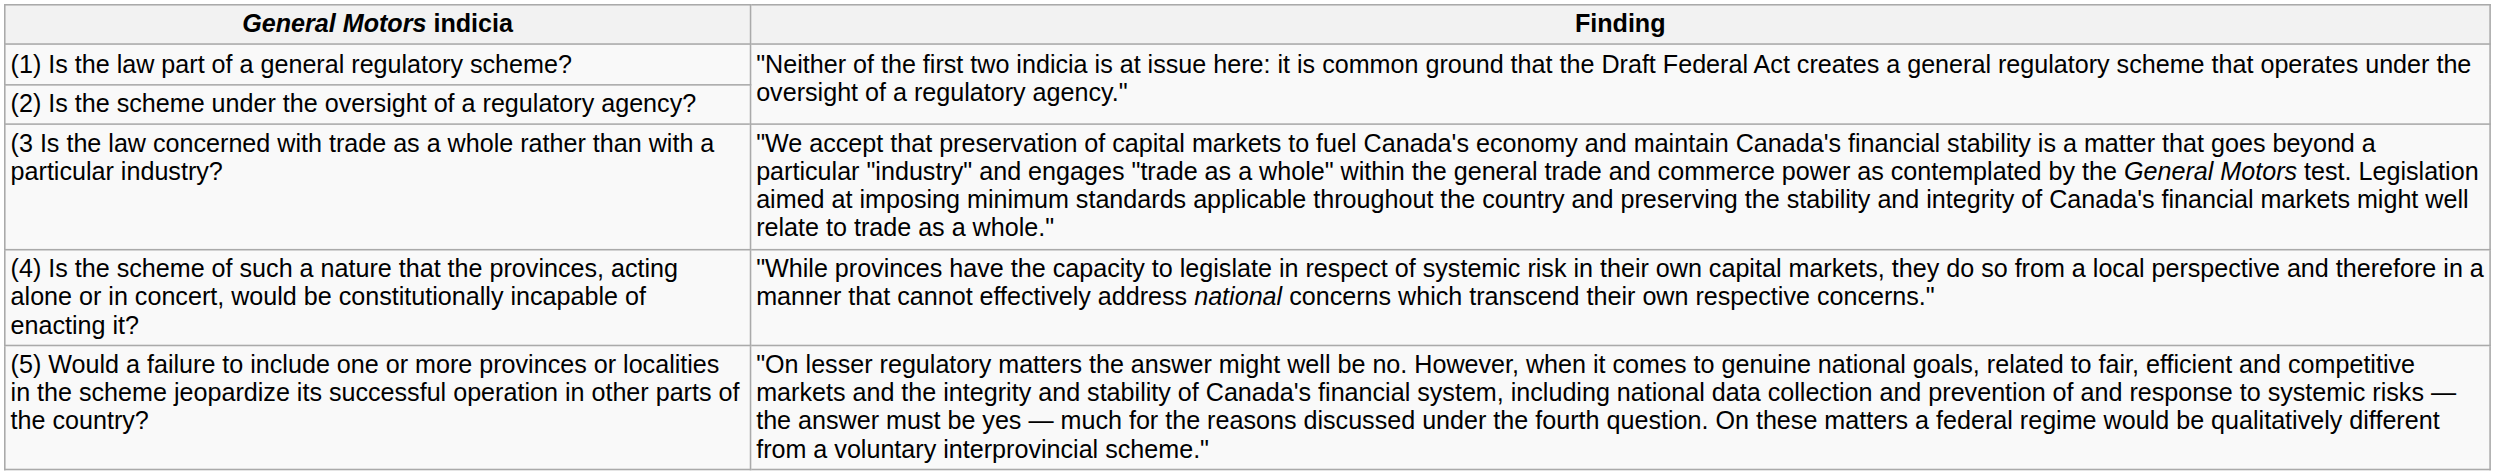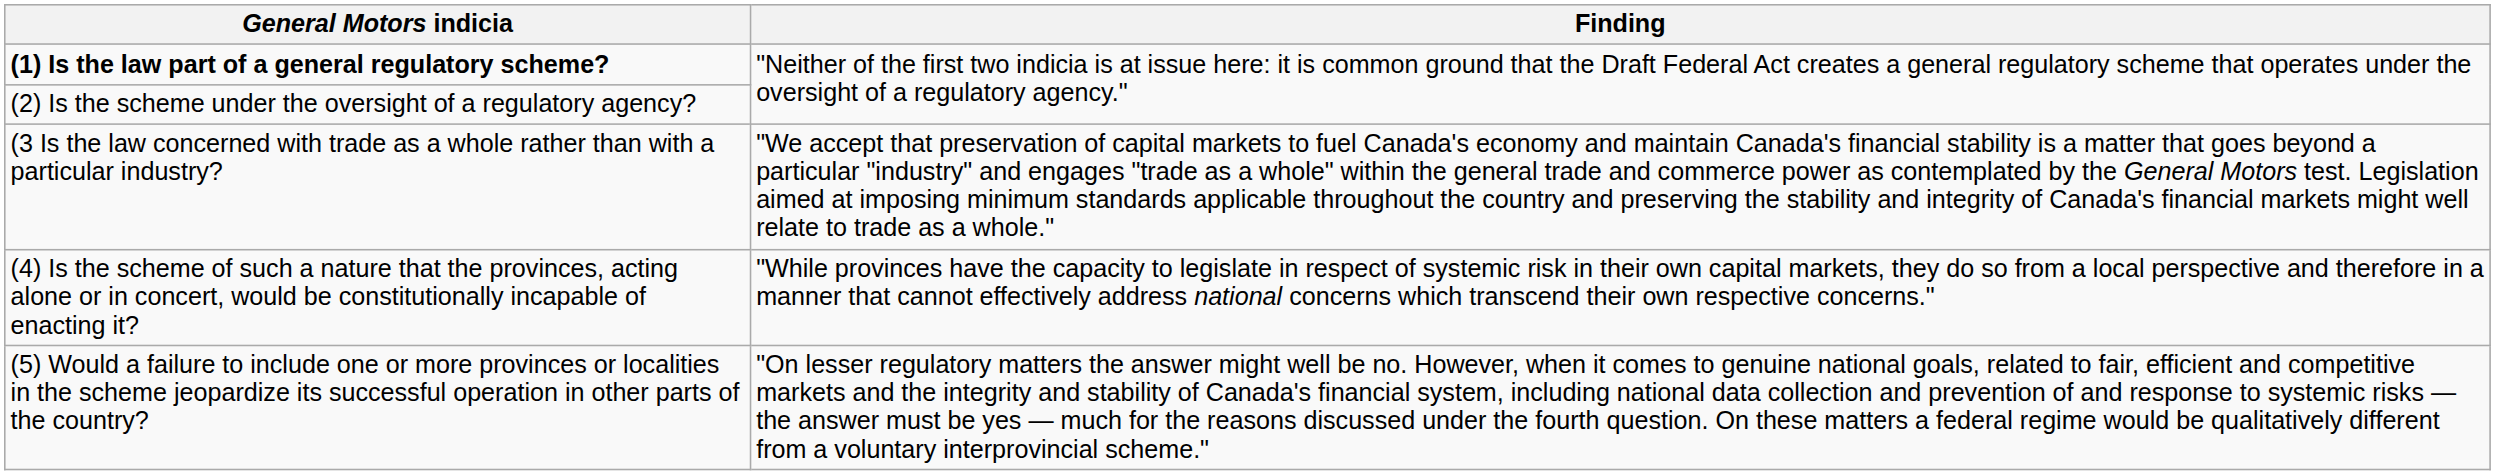(1) Is the law part of a general regulatory scheme? | General Motors indicia: normal -> bold
